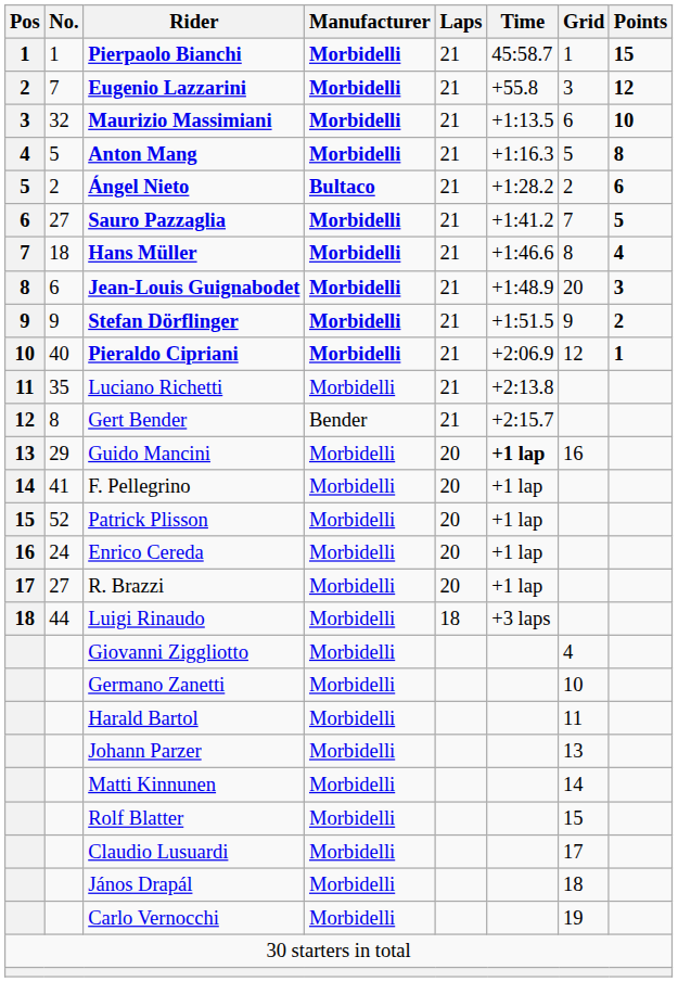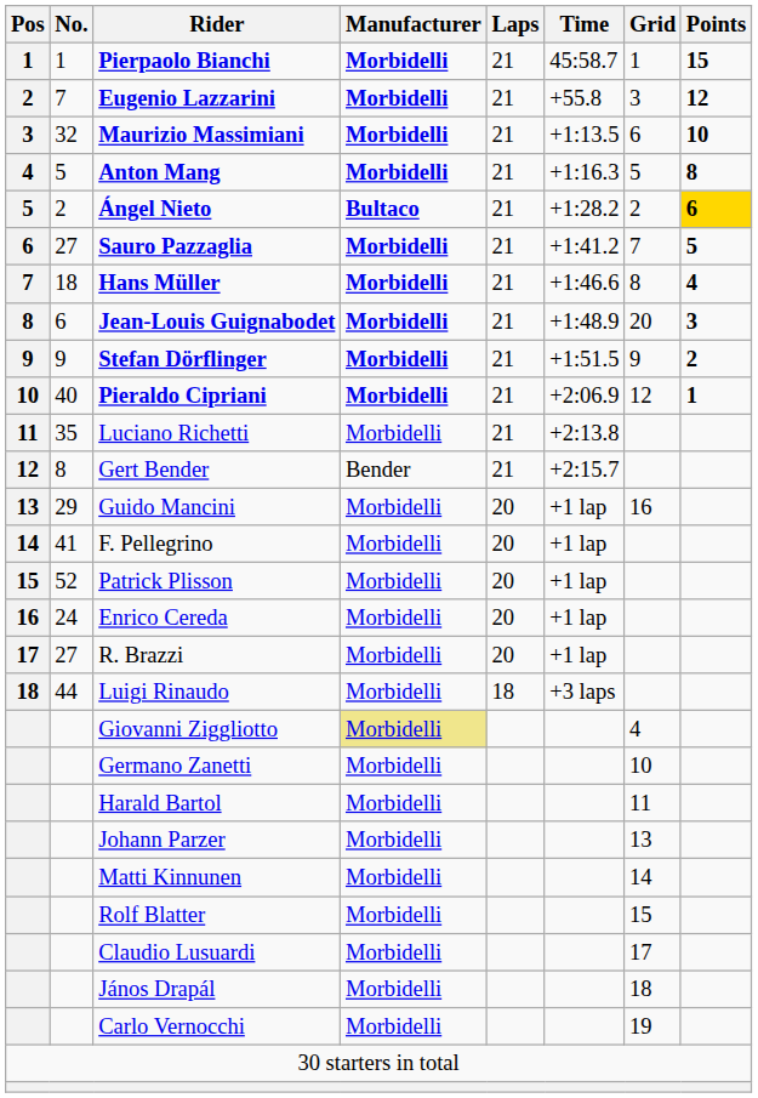Ángel Nieto | Points: no background -> gold background
Guido Mancini | Time: bold -> normal
Giovanni Ziggliotto | Manufacturer: no background -> khaki background
